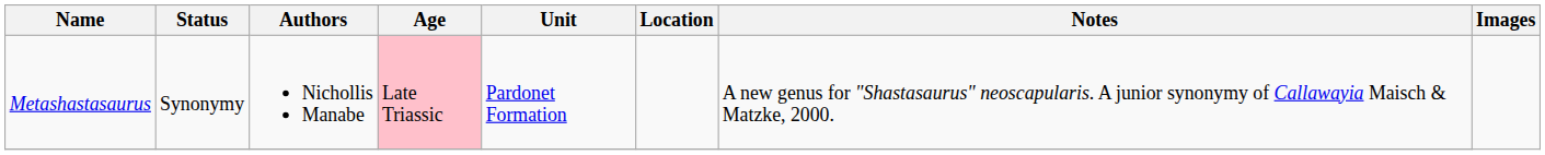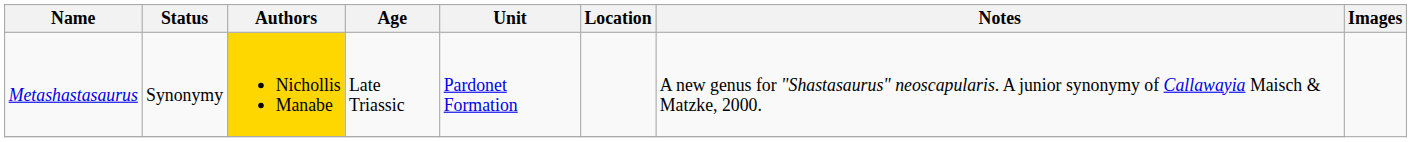Metashastasaurus | Authors: no background -> gold background
Metashastasaurus | Age: pink background -> no background
